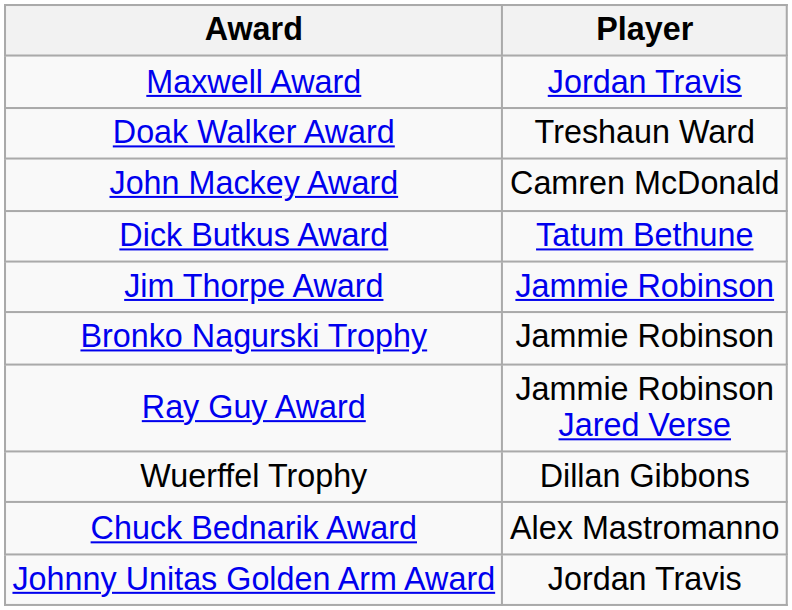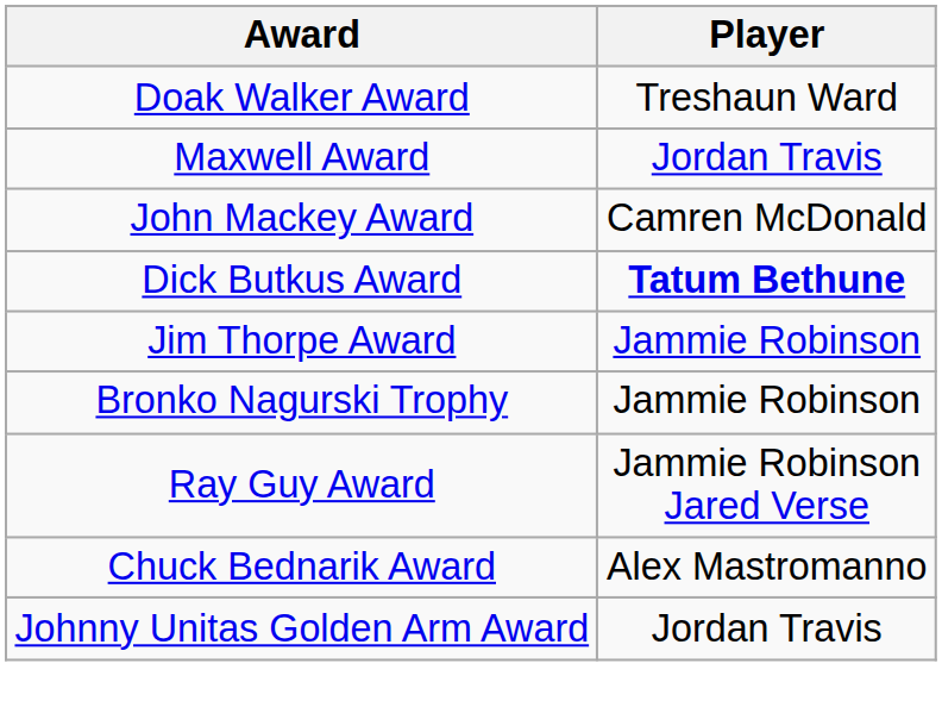rows swapped: Maxwell Award <-> Doak Walker Award
Dick Butkus Award | Player: normal -> bold
- row: Wuerffel Trophy | Dillan Gibbons
